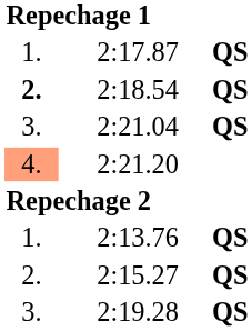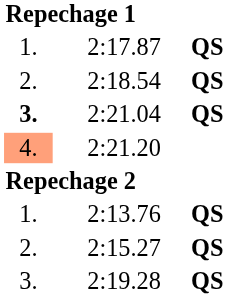2:18.54 | column 1: bold -> normal
2:21.04 | column 1: normal -> bold
